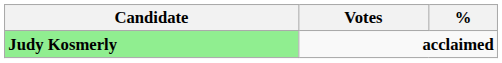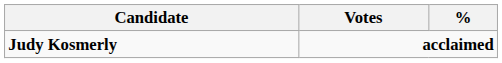Judy Kosmerly | Candidate: lightgreen background -> no background
